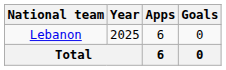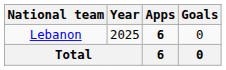Lebanon | Apps: normal -> bold
